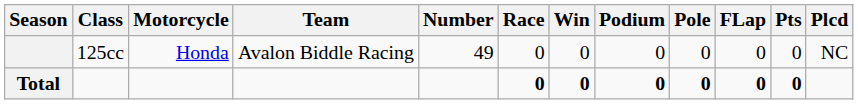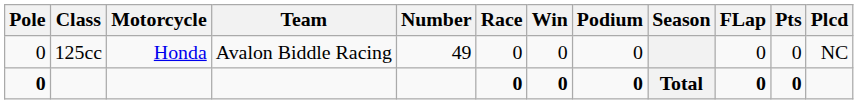columns swapped: Season <-> Pole
